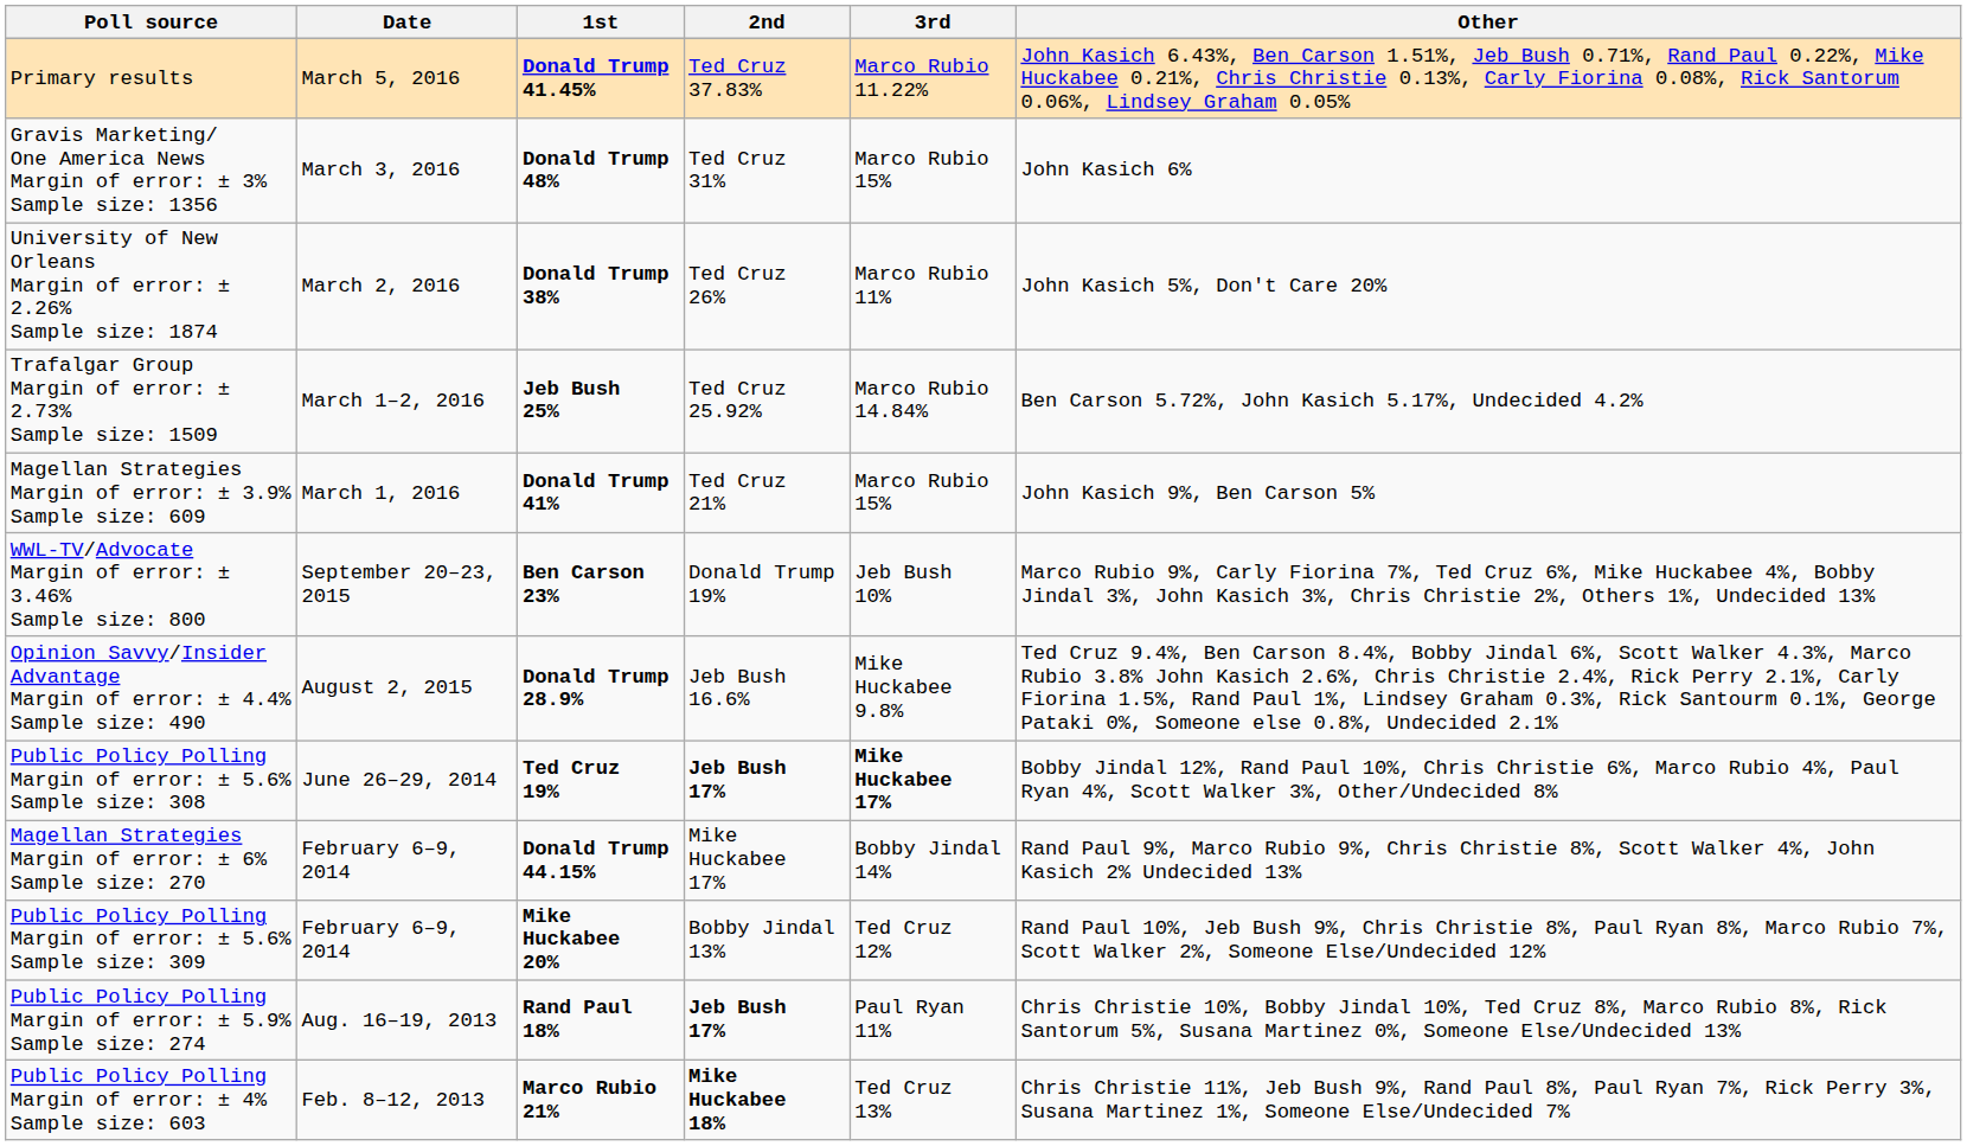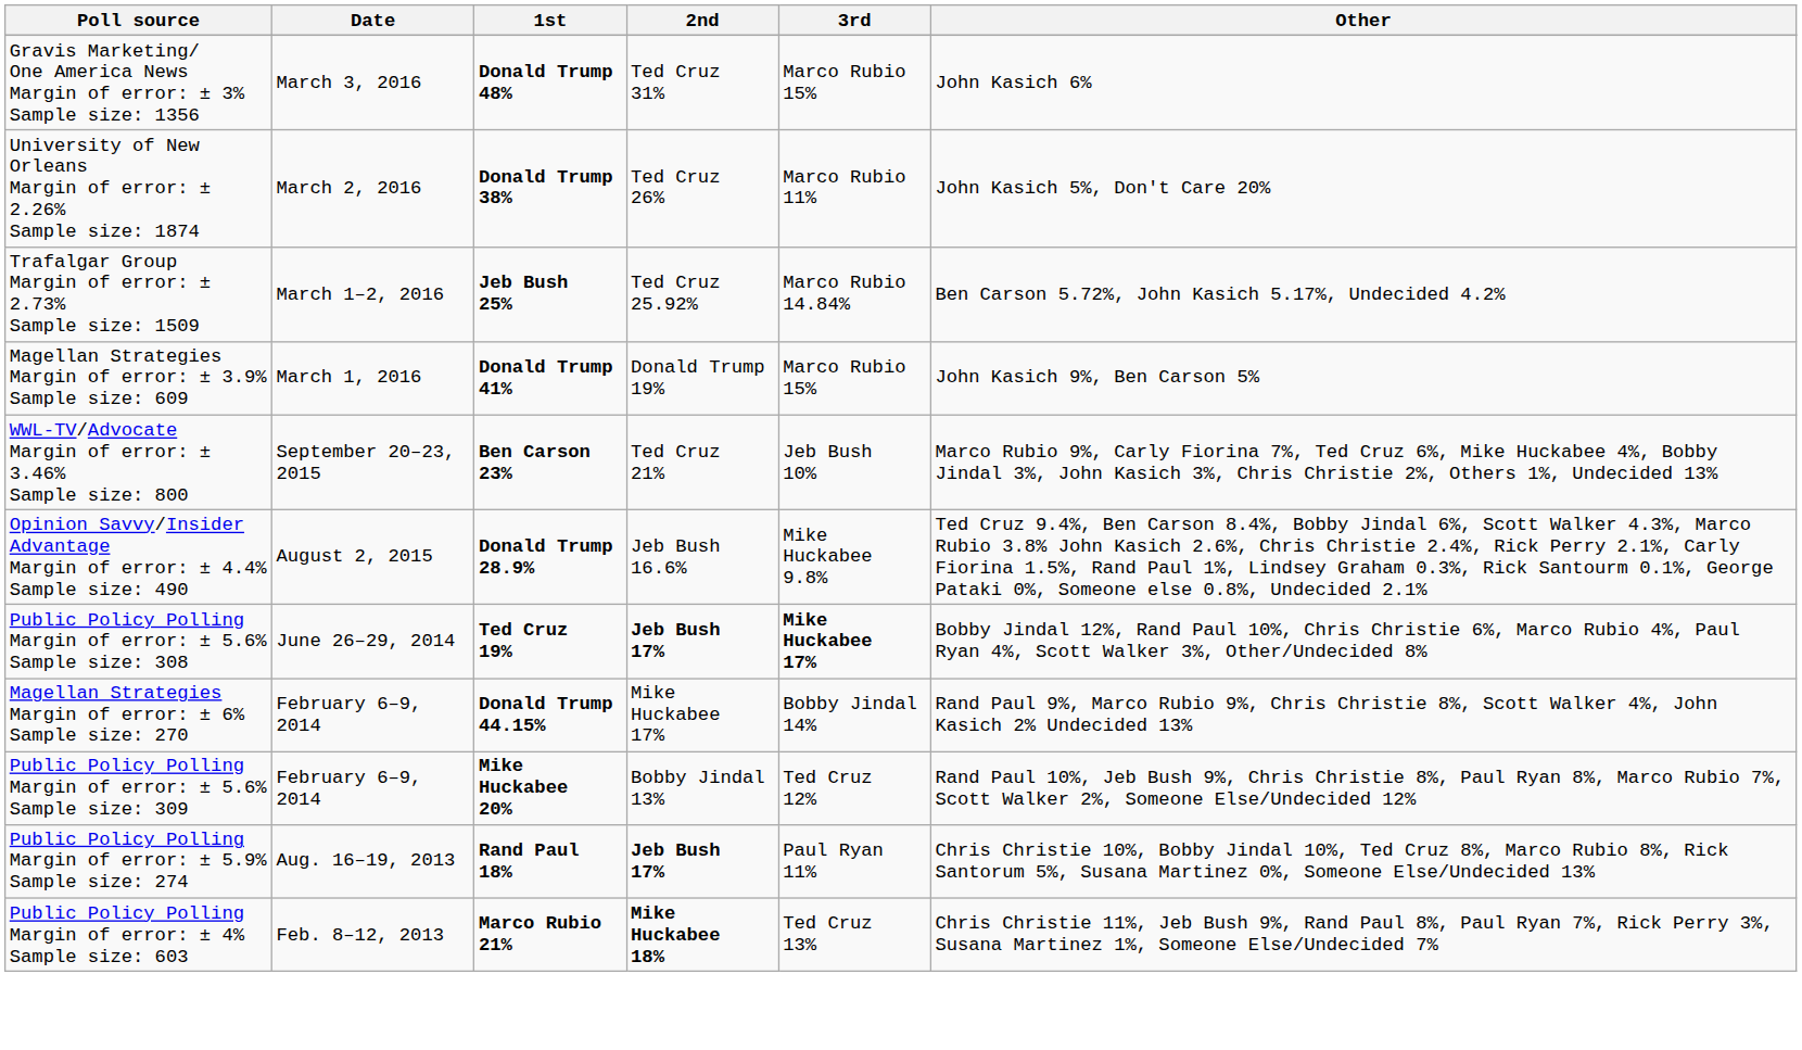- row: Primary results | March 5, 2016 | Donald Trump 41.45% | Ted Cruz 37.83% | Marco Rubio 11.22% | John Kasich 6.43%, Ben Carson 1.51%, Jeb Bush 0.71%, Rand Paul 0.22%, Mike Huckabee 0.21%, Chris Christie 0.13%, Carly Fiorina 0.08%, Rick Santorum 0.06%, Lindsey Graham 0.05%
Magellan Strategies Margin of error: ± 3.9% Sample size: 609 | 2nd: Ted Cruz 21% -> Donald Trump 19%
WWL-TV/Advocate Margin of error: ± 3.46% Sample size: 800 | 2nd: Donald Trump 19% -> Ted Cruz 21%
